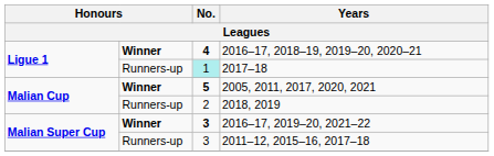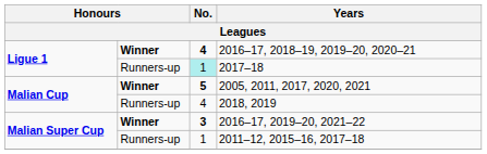2018, 2019 | No.: 2 -> 4
2011–12, 2015–16, 2017–18 | No.: 3 -> 1
